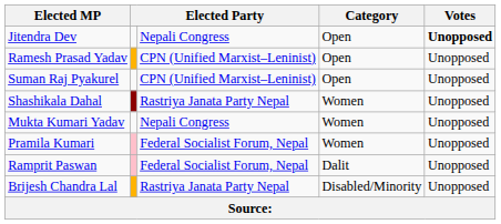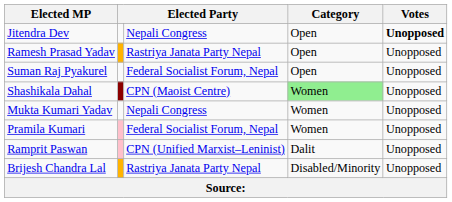Ramesh Prasad Yadav | column 3: CPN (Unified Marxist–Leninist) -> Rastriya Janata Party Nepal
Suman Raj Pyakurel | column 3: CPN (Unified Marxist–Leninist) -> Federal Socialist Forum, Nepal
Shashikala Dahal | column 3: Rastriya Janata Party Nepal -> CPN (Maoist Centre)
Shashikala Dahal | Category: no background -> lightgreen background
Ramprit Paswan | column 3: Federal Socialist Forum, Nepal -> CPN (Unified Marxist–Leninist)
